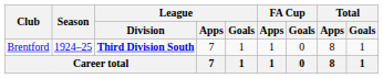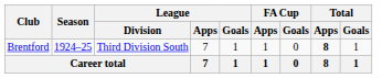Brentford | League / Division: bold -> normal
Brentford | Total / Apps: normal -> bold
